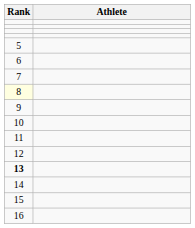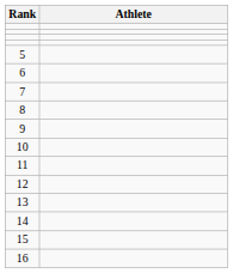row 9 | Rank: lightyellow background -> no background
row 14 | Rank: bold -> normal
